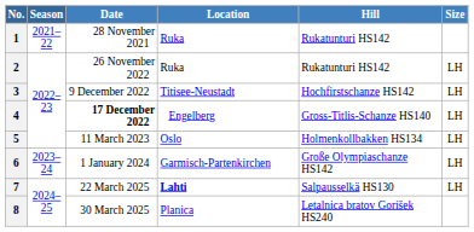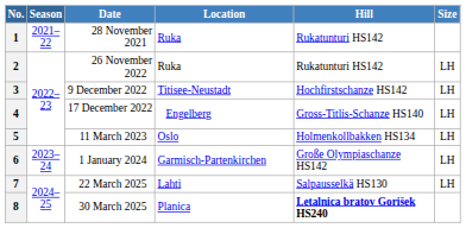4 | Date: bold -> normal
7 | Location: bold -> normal
8 | Hill: normal -> bold
